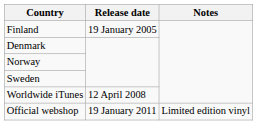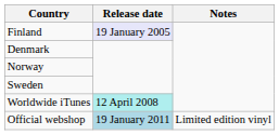Finland | Release date: no background -> lavender background
Worldwide iTunes | Release date: no background -> paleturquoise background
Official webshop | Release date: no background -> lightblue background
